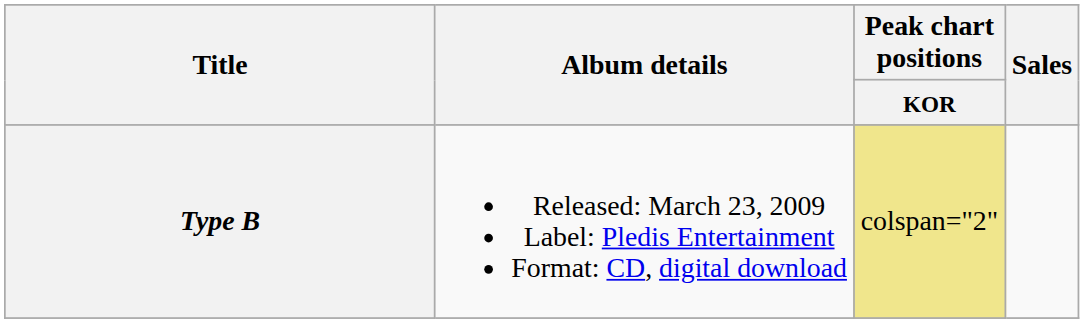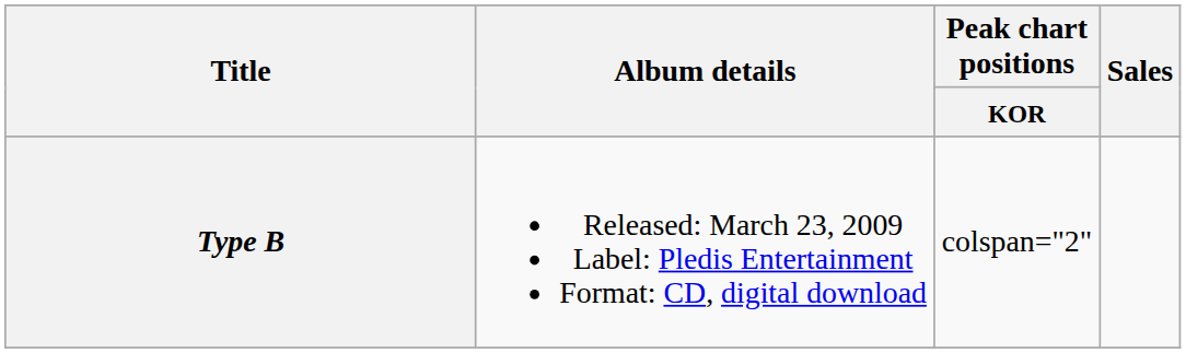Type B | Peak chart positions / KOR: khaki background -> no background
